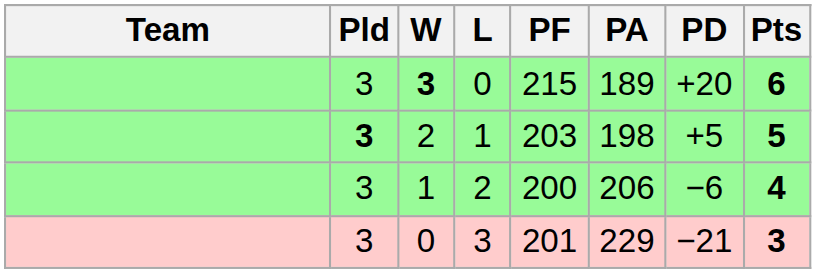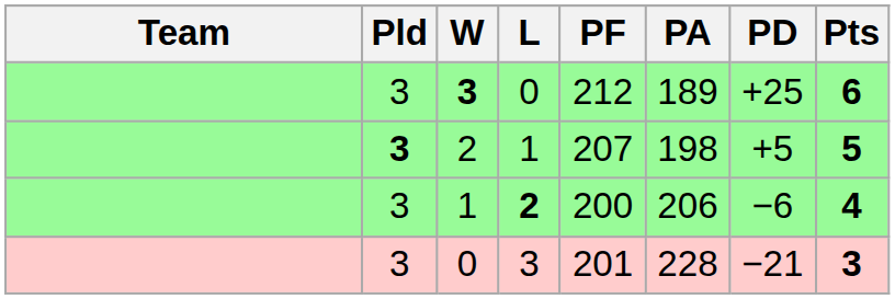row 2 | PF: 215 -> 212
row 2 | PD: +20 -> +25
row 3 | PF: 203 -> 207
row 4 | L: normal -> bold
row 5 | PA: 229 -> 228
